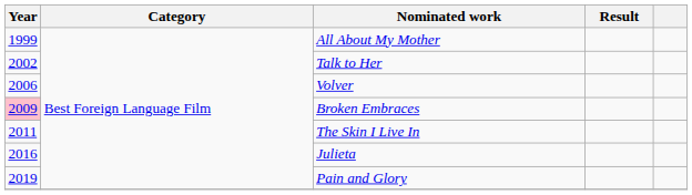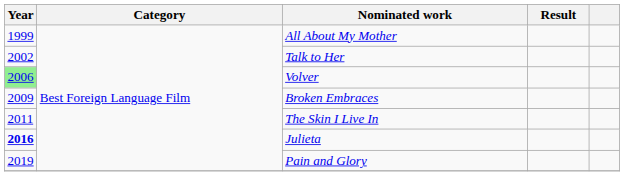Volver | Year: no background -> lightgreen background
Broken Embraces | Year: pink background -> no background
Julieta | Year: normal -> bold
